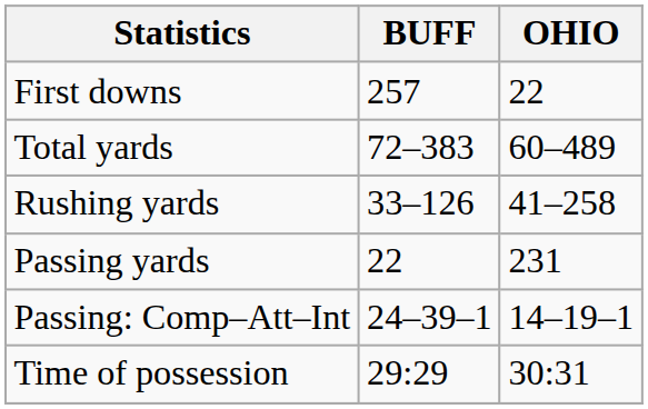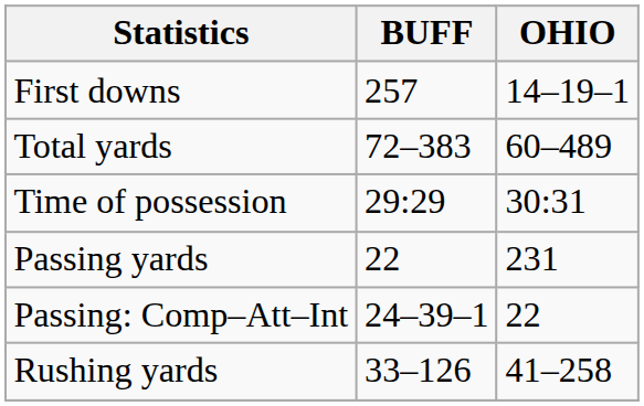First downs | OHIO: 22 -> 14–19–1
rows swapped: Rushing yards <-> Time of possession
Passing: Comp–Att–Int | OHIO: 14–19–1 -> 22
